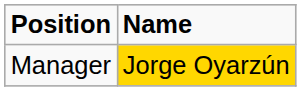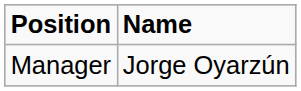Manager | Name: gold background -> no background
